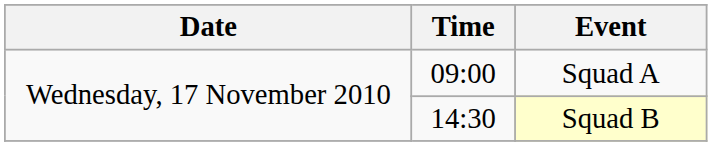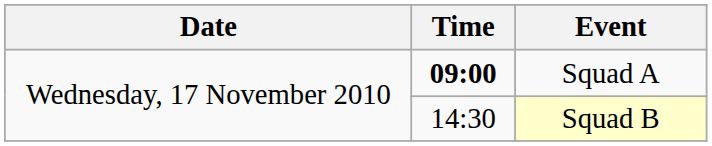Squad A | Time: normal -> bold
